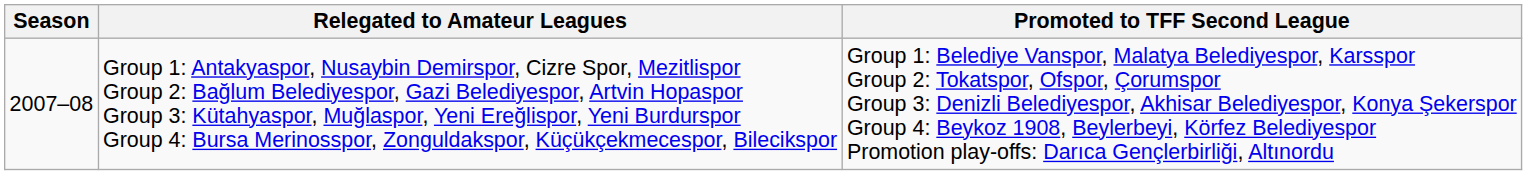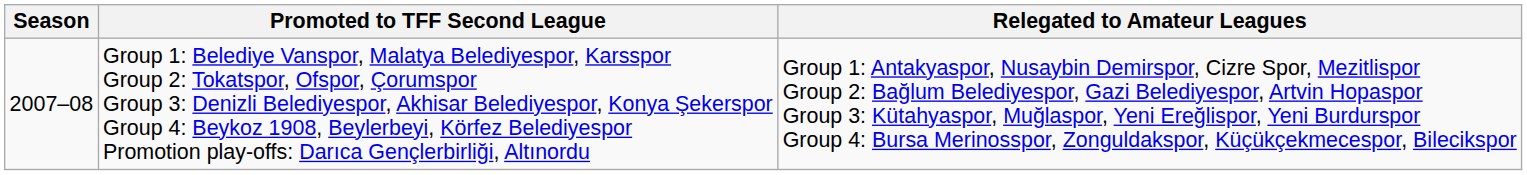columns swapped: Promoted to TFF Second League <-> Relegated to Amateur Leagues
